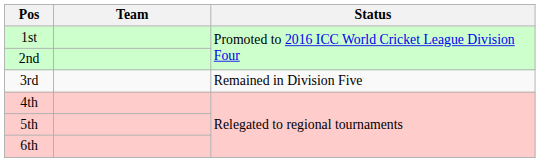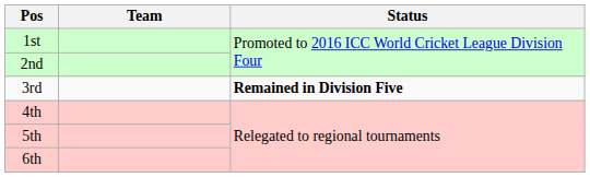3rd | Status: normal -> bold
